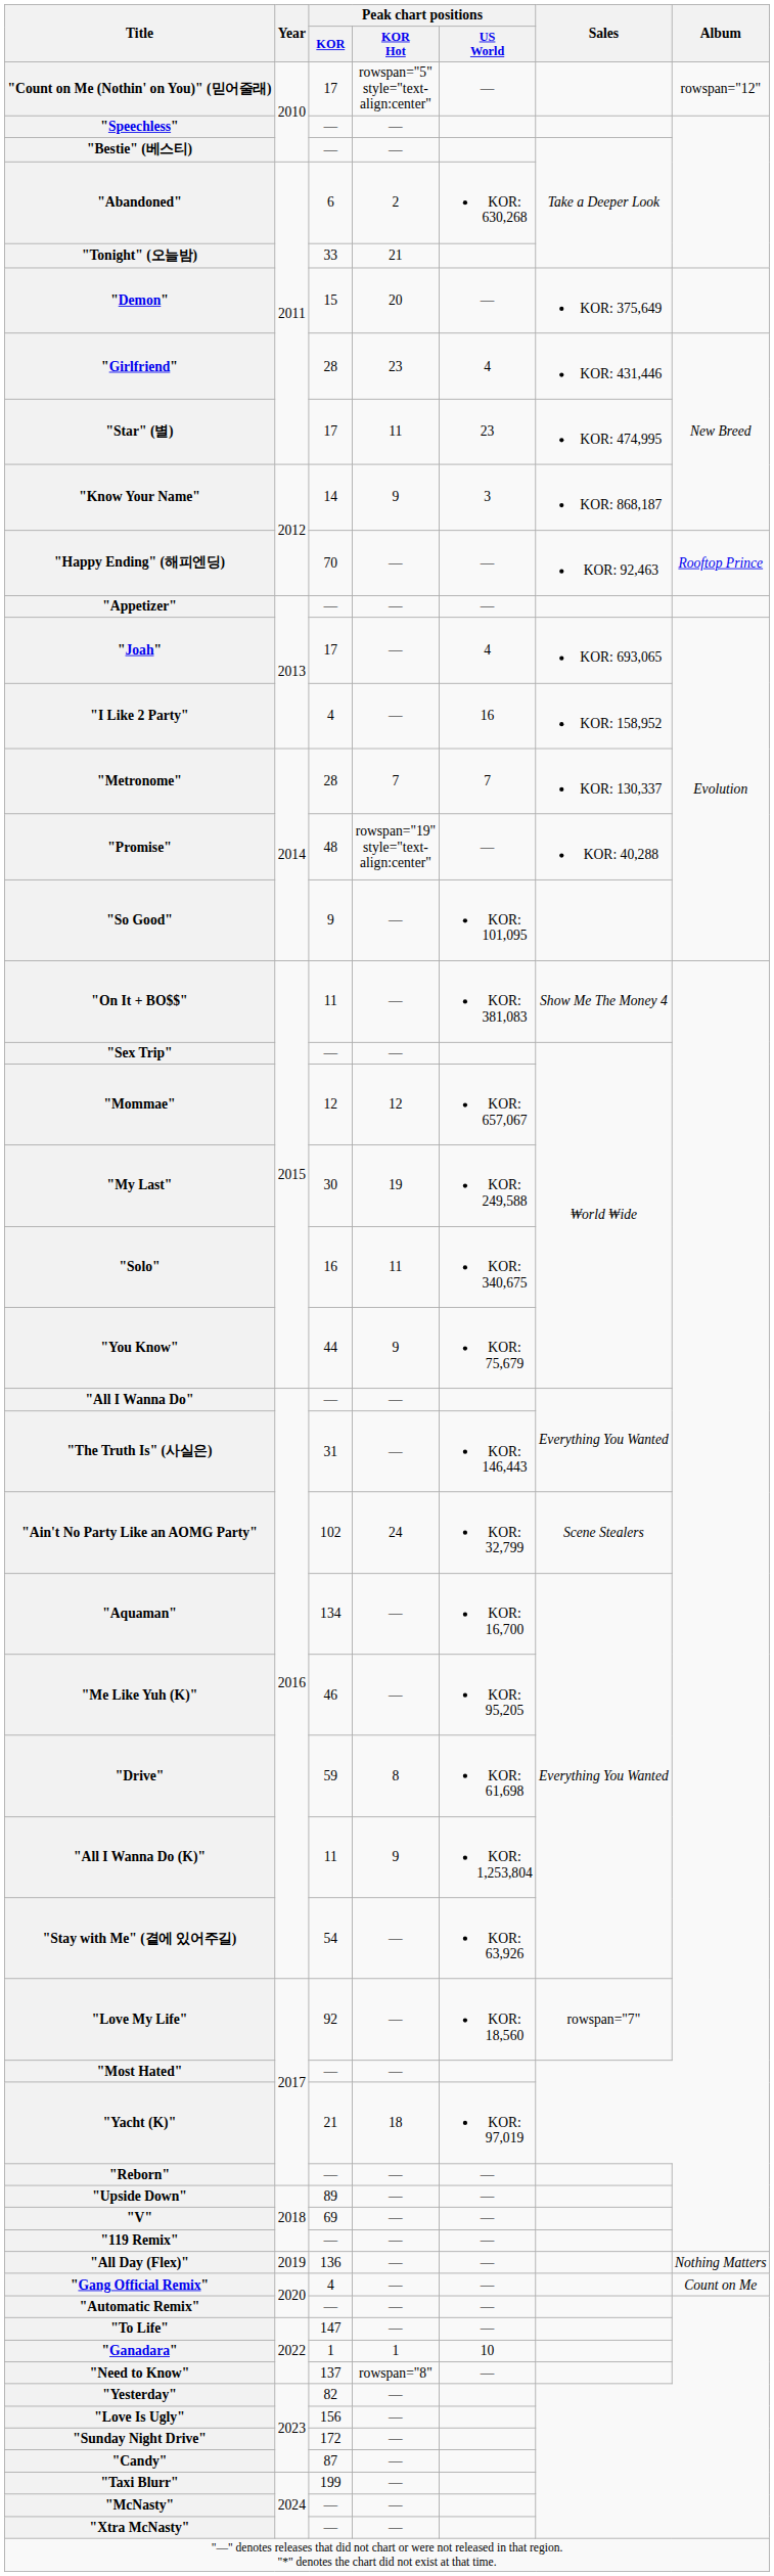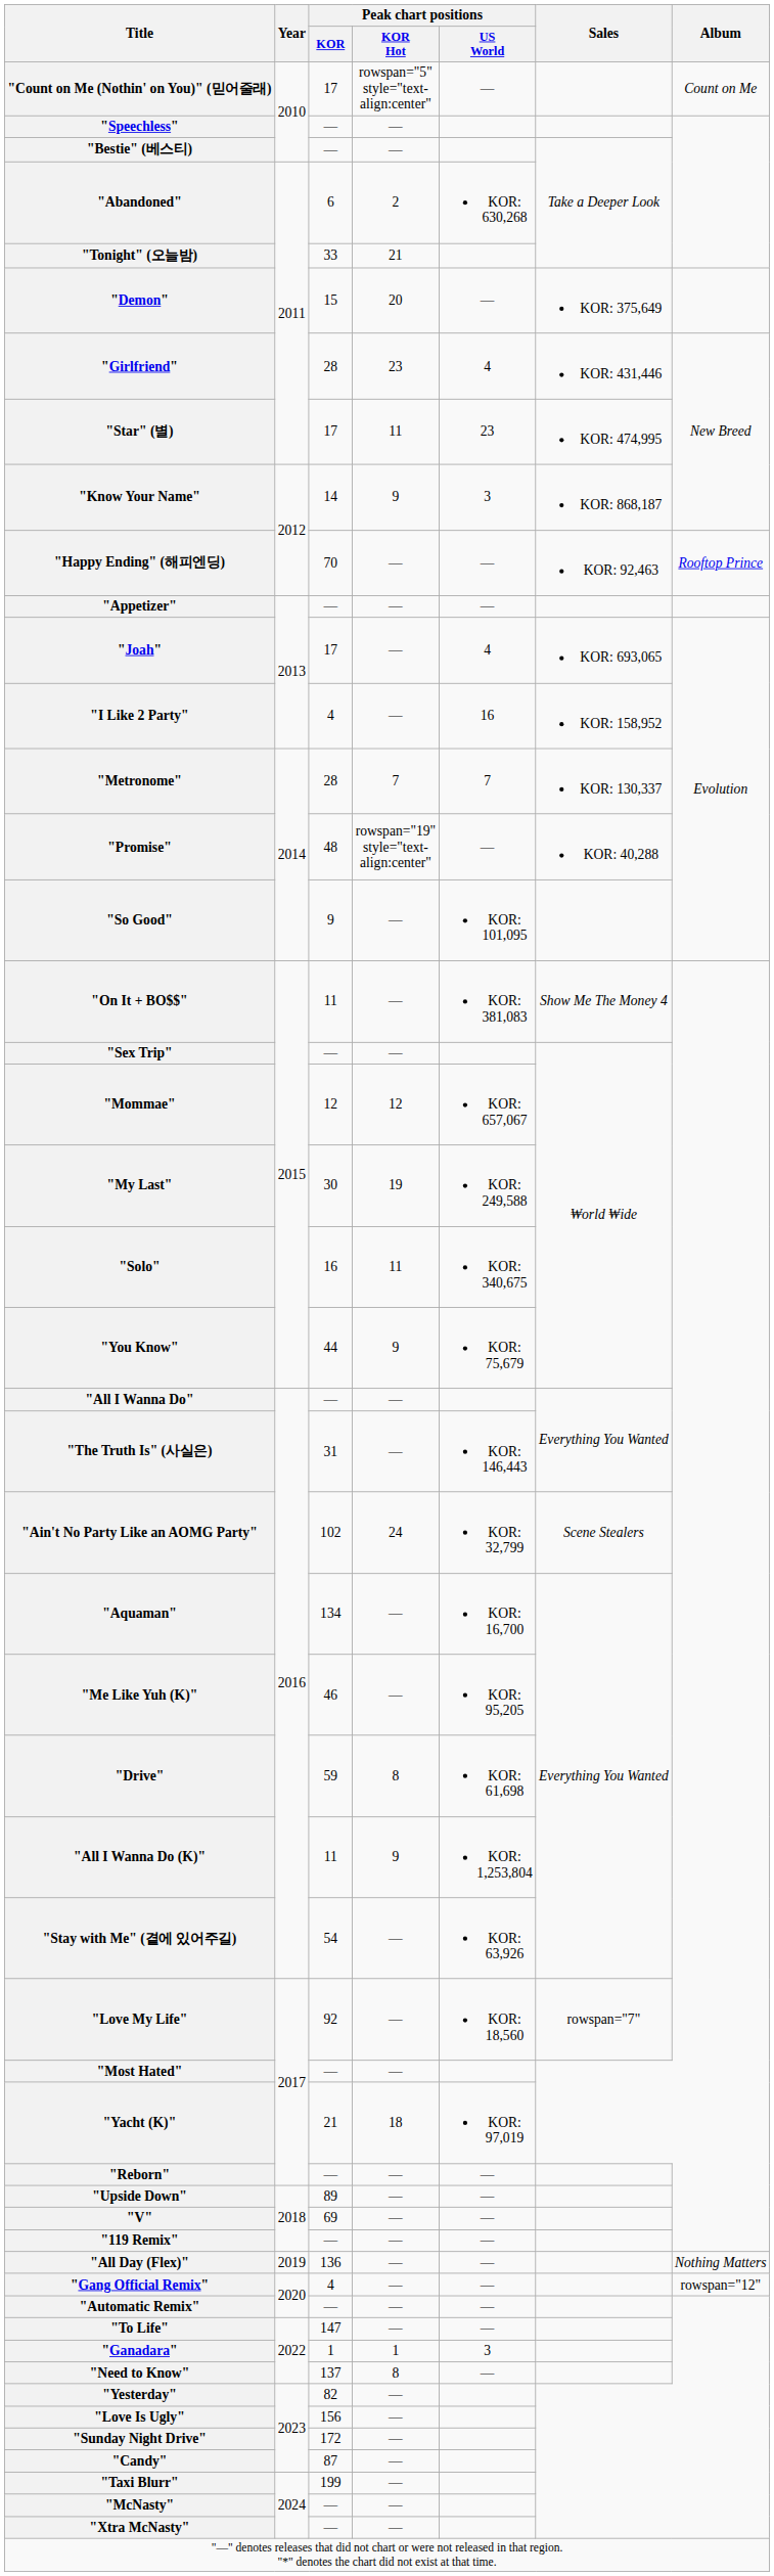"Count on Me (Nothin' on You)" (믿어줄래) | Album: rowspan="12" -> Count on Me
"Gang Official Remix" | Album: Count on Me -> rowspan="12"
"Ganadara" | Peak chart positions / US World: 10 -> 3
"Need to Know" | Peak chart positions / KOR Hot: rowspan="8" -> 8
